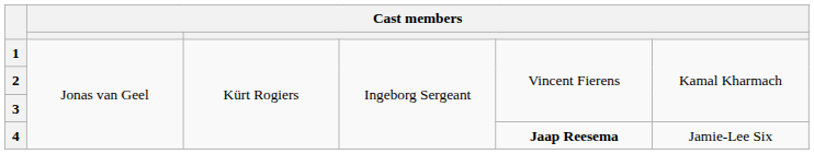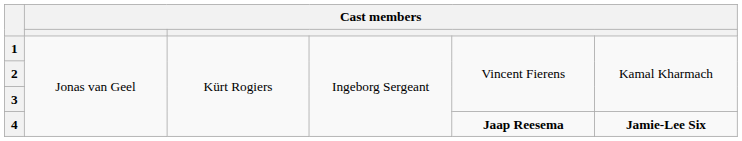4 | column 6: normal -> bold
